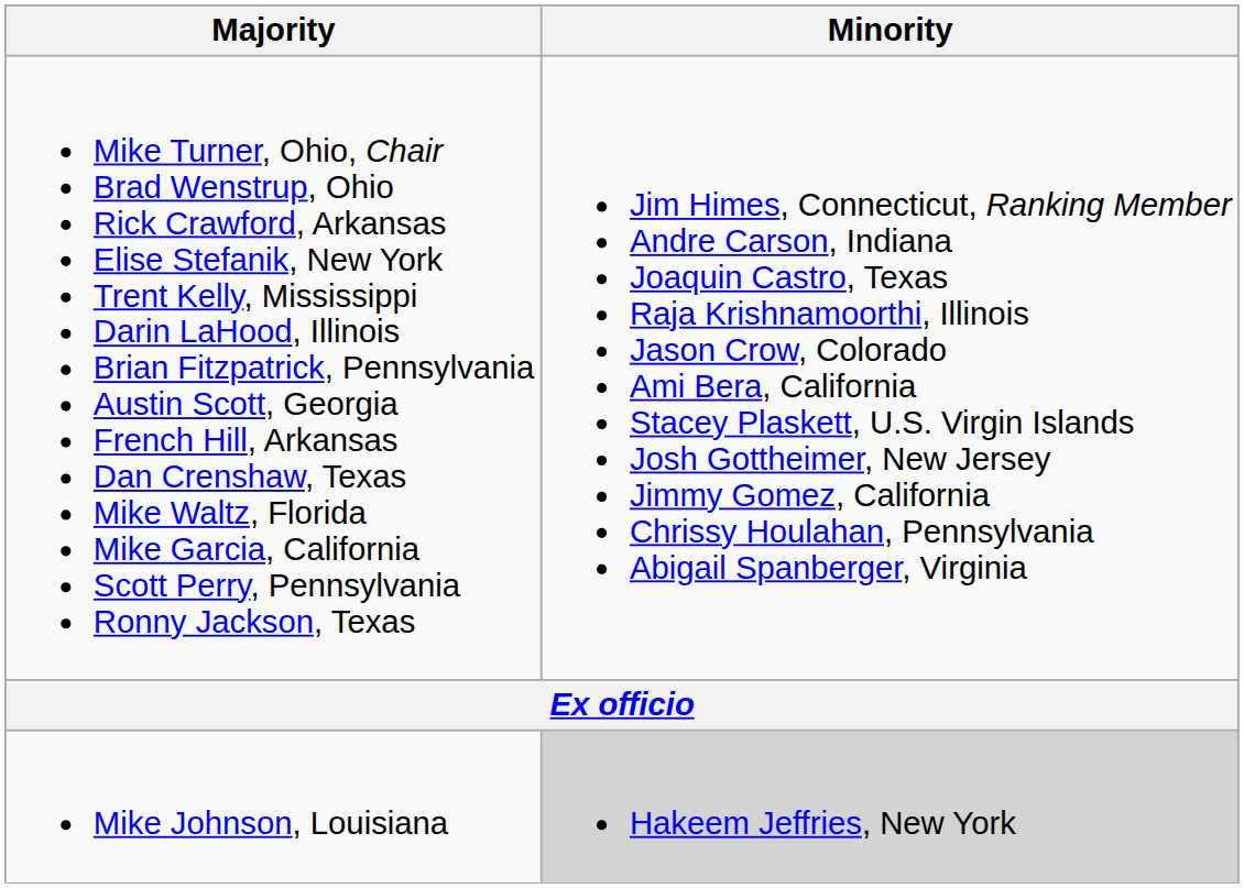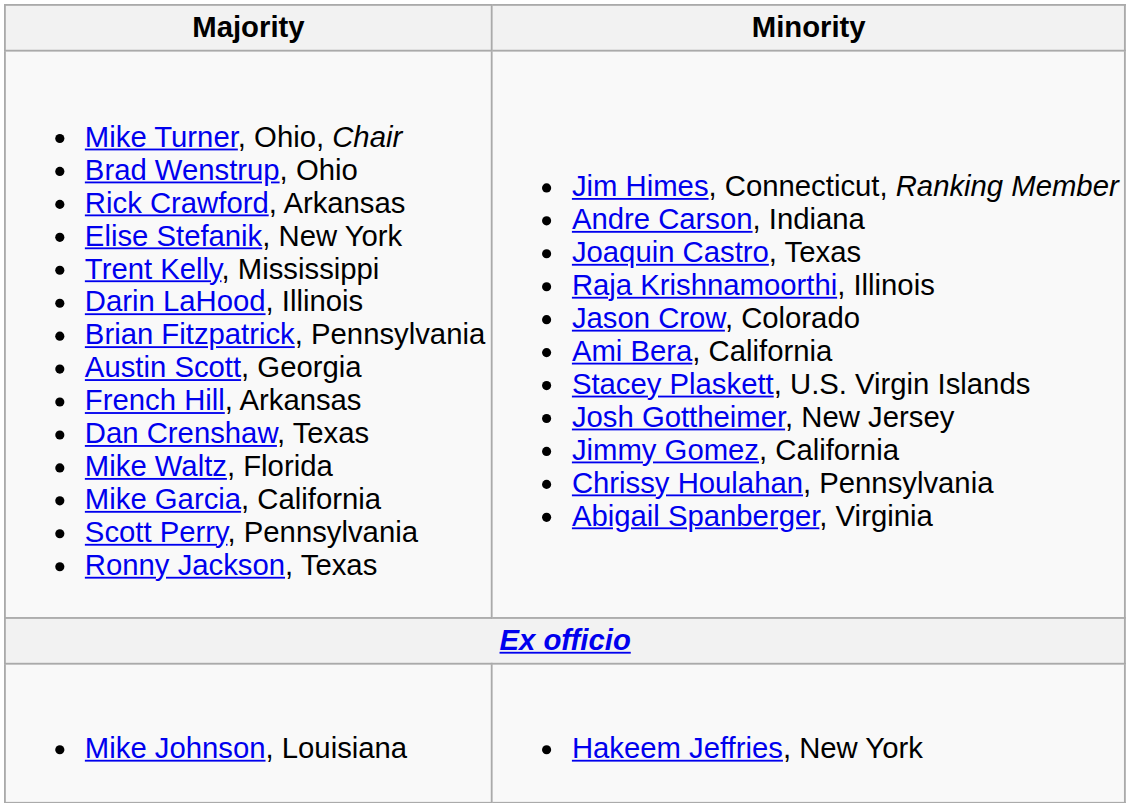Mike Johnson, Louisiana | Minority: lightgrey background -> no background
